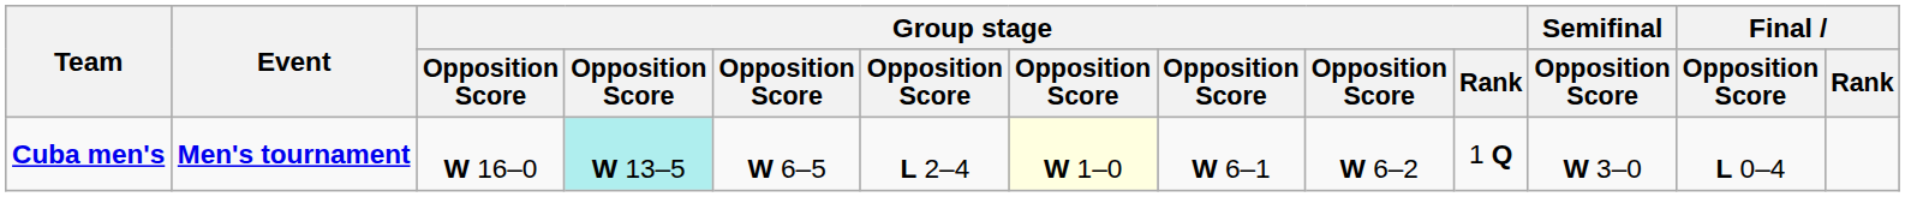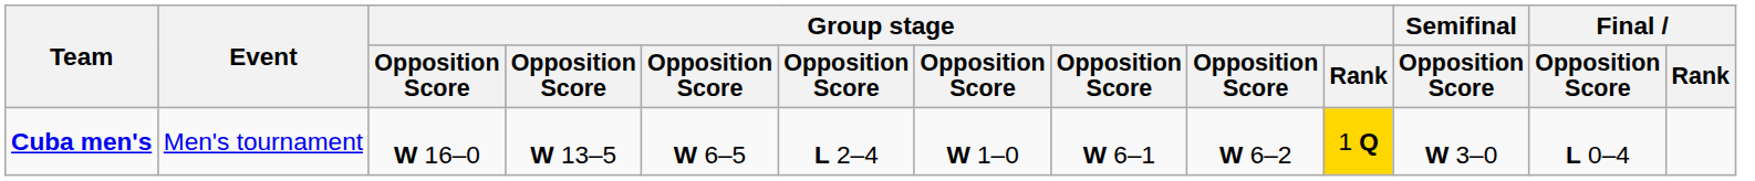Cuba men's | Event: bold -> normal
Cuba men's | column 4: paleturquoise background -> no background
Cuba men's | column 7: lightyellow background -> no background
Cuba men's | Group stage / Rank: no background -> gold background
